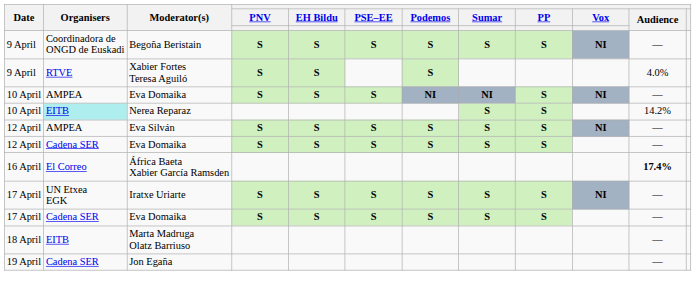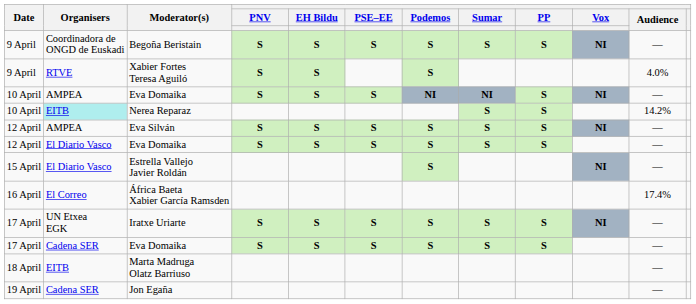12 April / Eva Domaika | Organisers: Cadena SER -> El Diario Vasco
+ row: 15 April | El Diario Vasco | Estrella Vallejo Javier Roldán | S | NI | —
África Baeta Xabier García Ramsden | Audience: bold -> normal
